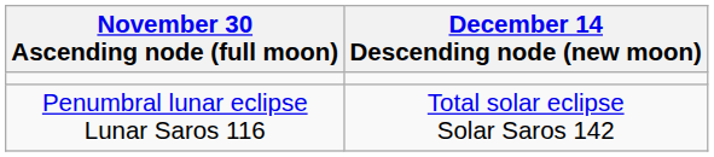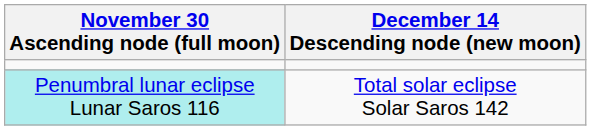row 3 | November 30 Ascending node (full moon): no background -> paleturquoise background
